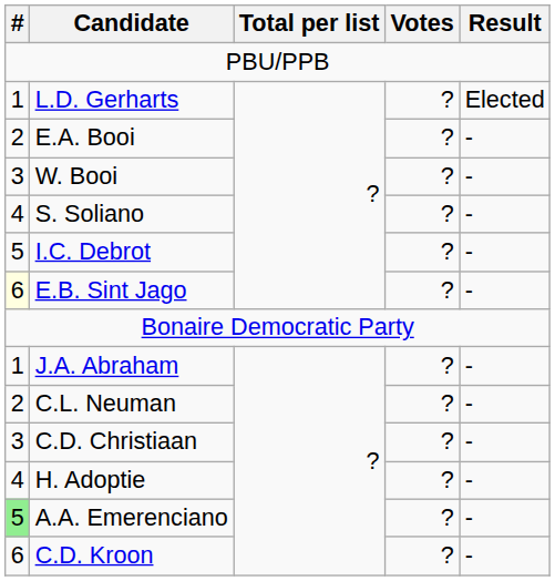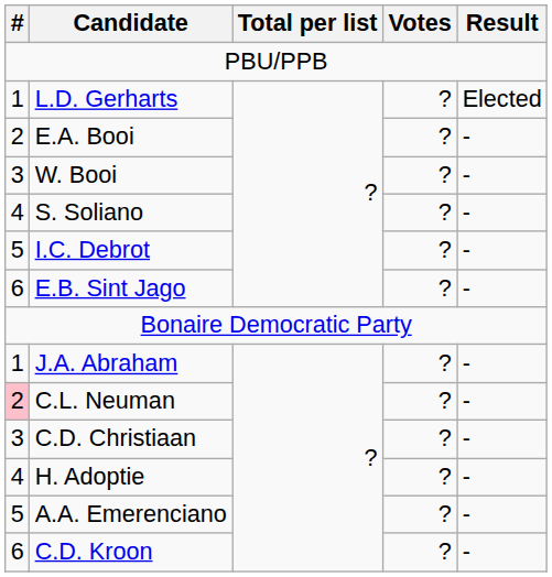E.B. Sint Jago | #: lightyellow background -> no background
C.L. Neuman | #: no background -> pink background
A.A. Emerenciano | #: lightgreen background -> no background
